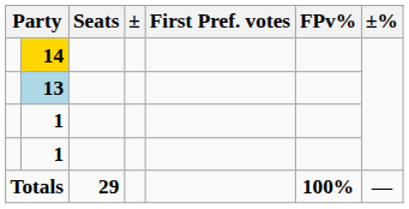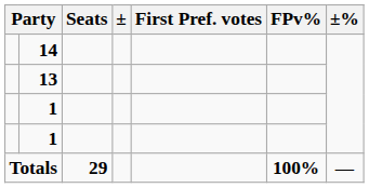14 | column 2: gold background -> no background
13 | column 2: lightblue background -> no background
